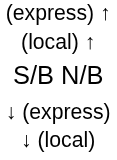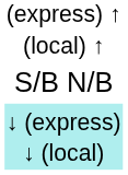row 3 | column 1: no background -> paleturquoise background
